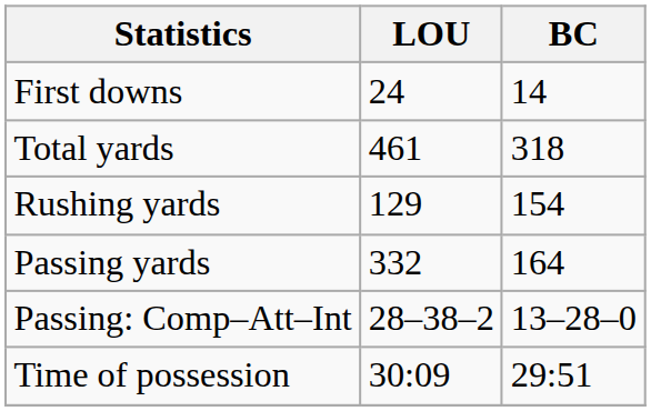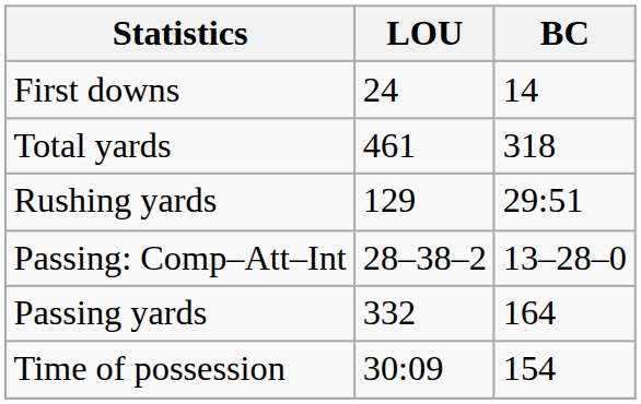Rushing yards | BC: 154 -> 29:51
rows swapped: Passing yards <-> Passing: Comp–Att–Int
Time of possession | BC: 29:51 -> 154
